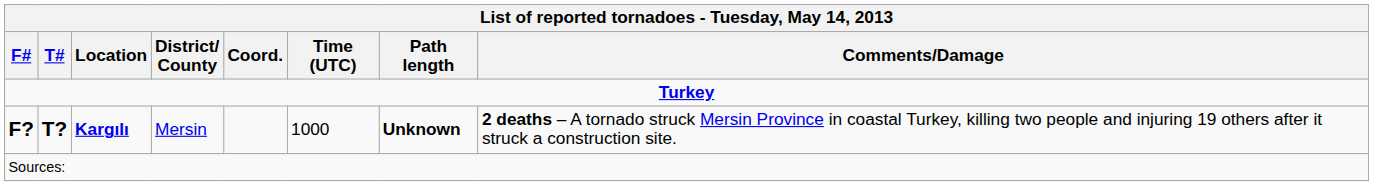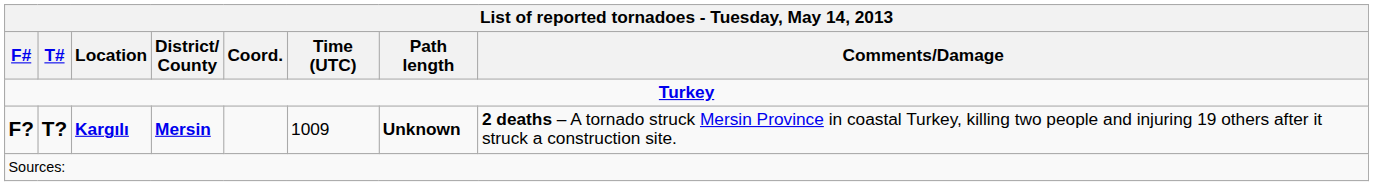F? | District/ County: normal -> bold
F? | Time (UTC): 1000 -> 1009
